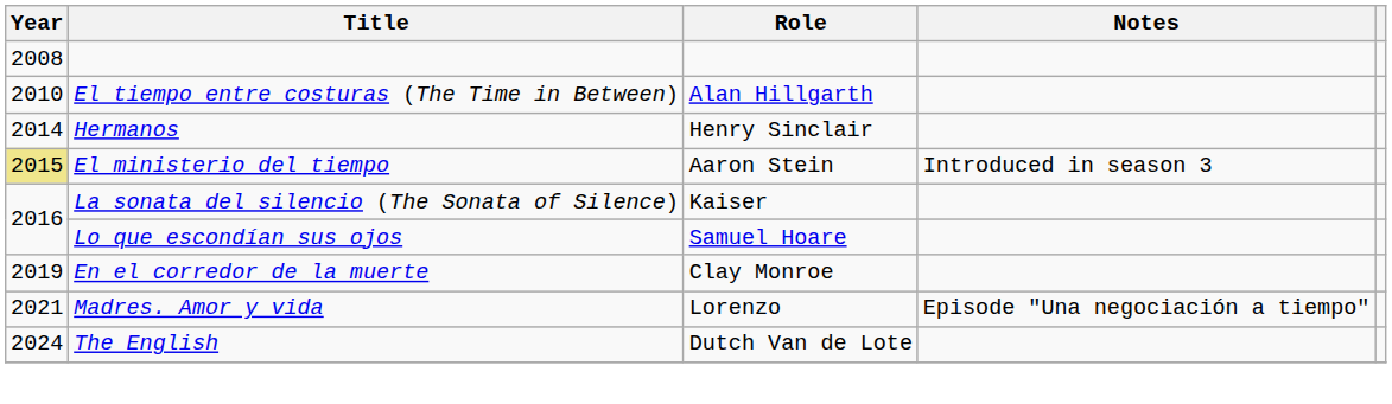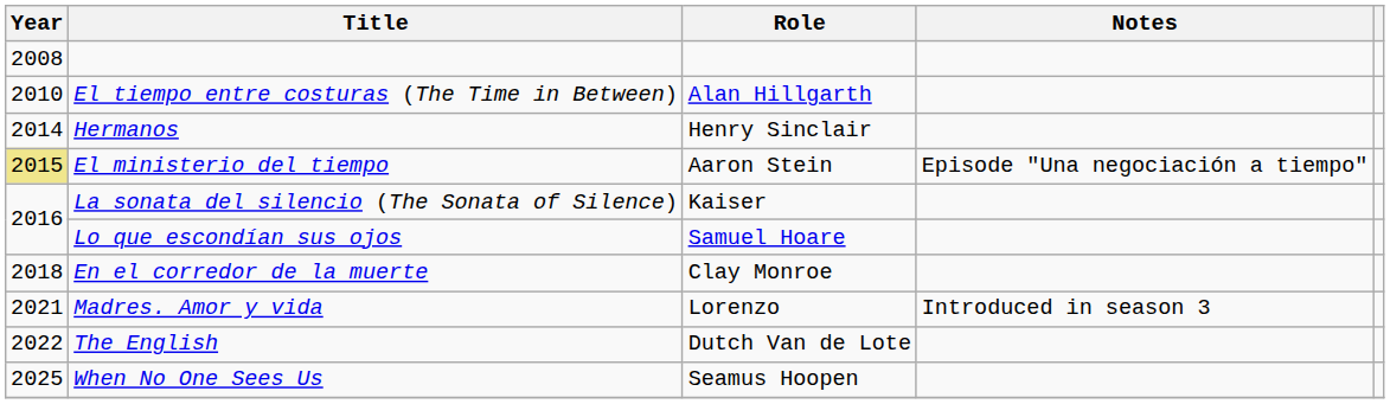El ministerio del tiempo | Notes: Introduced in season 3 -> Episode "Una negociación a tiempo"
En el corredor de la muerte | Year: 2019 -> 2018
Madres. Amor y vida | Notes: Episode "Una negociación a tiempo" -> Introduced in season 3
The English | Year: 2024 -> 2022
+ row: 2025 | When No One Sees Us | Seamus Hoopen
